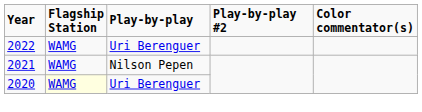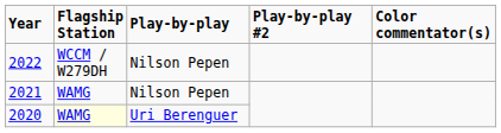2022 | Flagship Station: WAMG -> WCCM / W279DH
2022 | Play-by-play: Uri Berenguer -> Nilson Pepen
